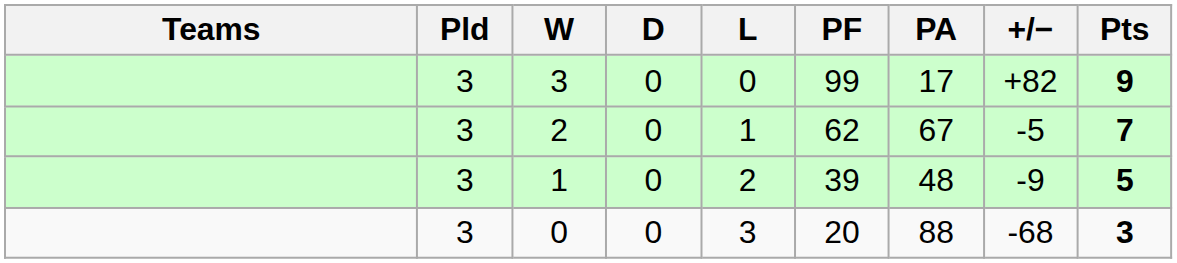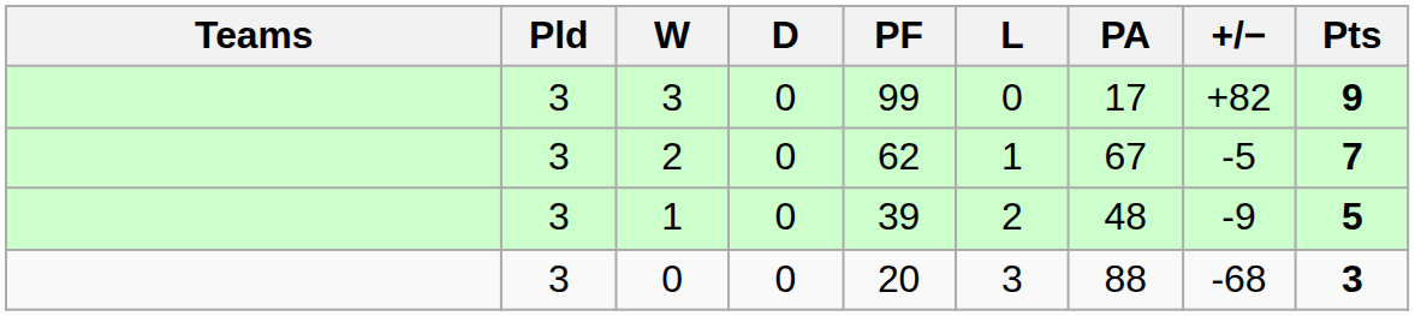columns swapped: L <-> PF
